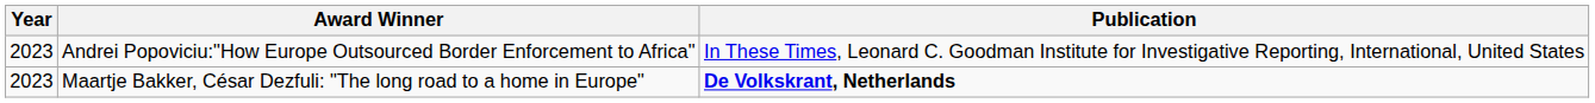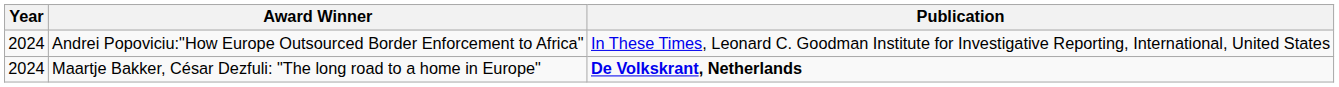row 2 | Year: 2023 -> 2024
row 3 | Year: 2023 -> 2024
